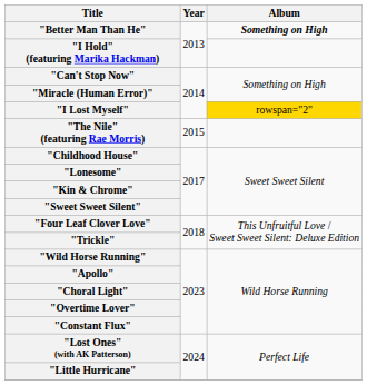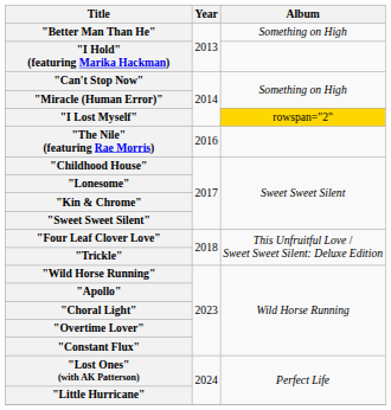"Better Man Than He" | Album: bold -> normal
"The Nile" (featuring Rae Morris) | Year: 2015 -> 2016
